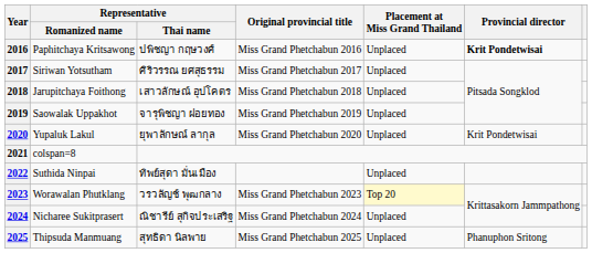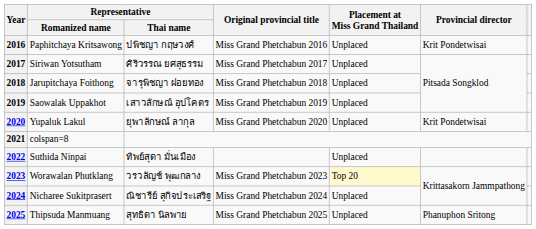2016 | Provincial director: bold -> normal
2018 | Representative / Thai name: เสาวลักษณ์ อุปโคตร -> จารุพิชญา ฝอยทอง
2019 | Representative / Thai name: จารุพิชญา ฝอยทอง -> เสาวลักษณ์ อุปโคตร
